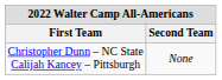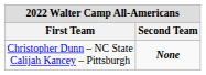Christopher Dunn – NC State Calijah Kancey – Pittsburgh | Second Team: normal -> bold
